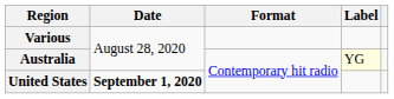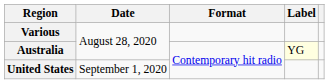United States | Date: bold -> normal
